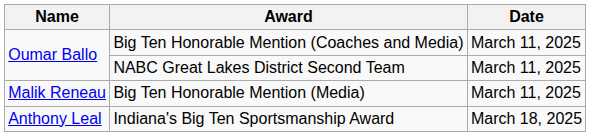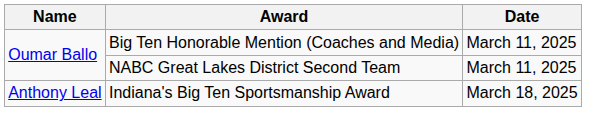- row: Malik Reneau | Big Ten Honorable Mention (Media) | March 11, 2025
